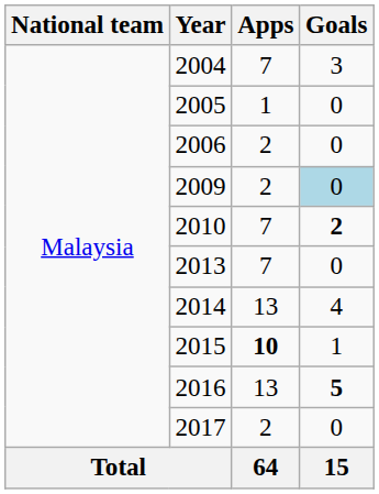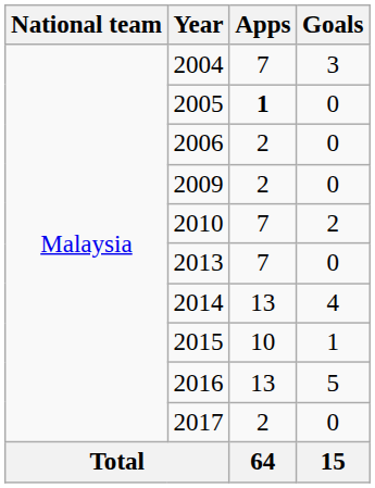2005 | Apps: normal -> bold
2009 | Goals: lightblue background -> no background
2010 | Goals: bold -> normal
2015 | Apps: bold -> normal
2016 | Goals: bold -> normal
